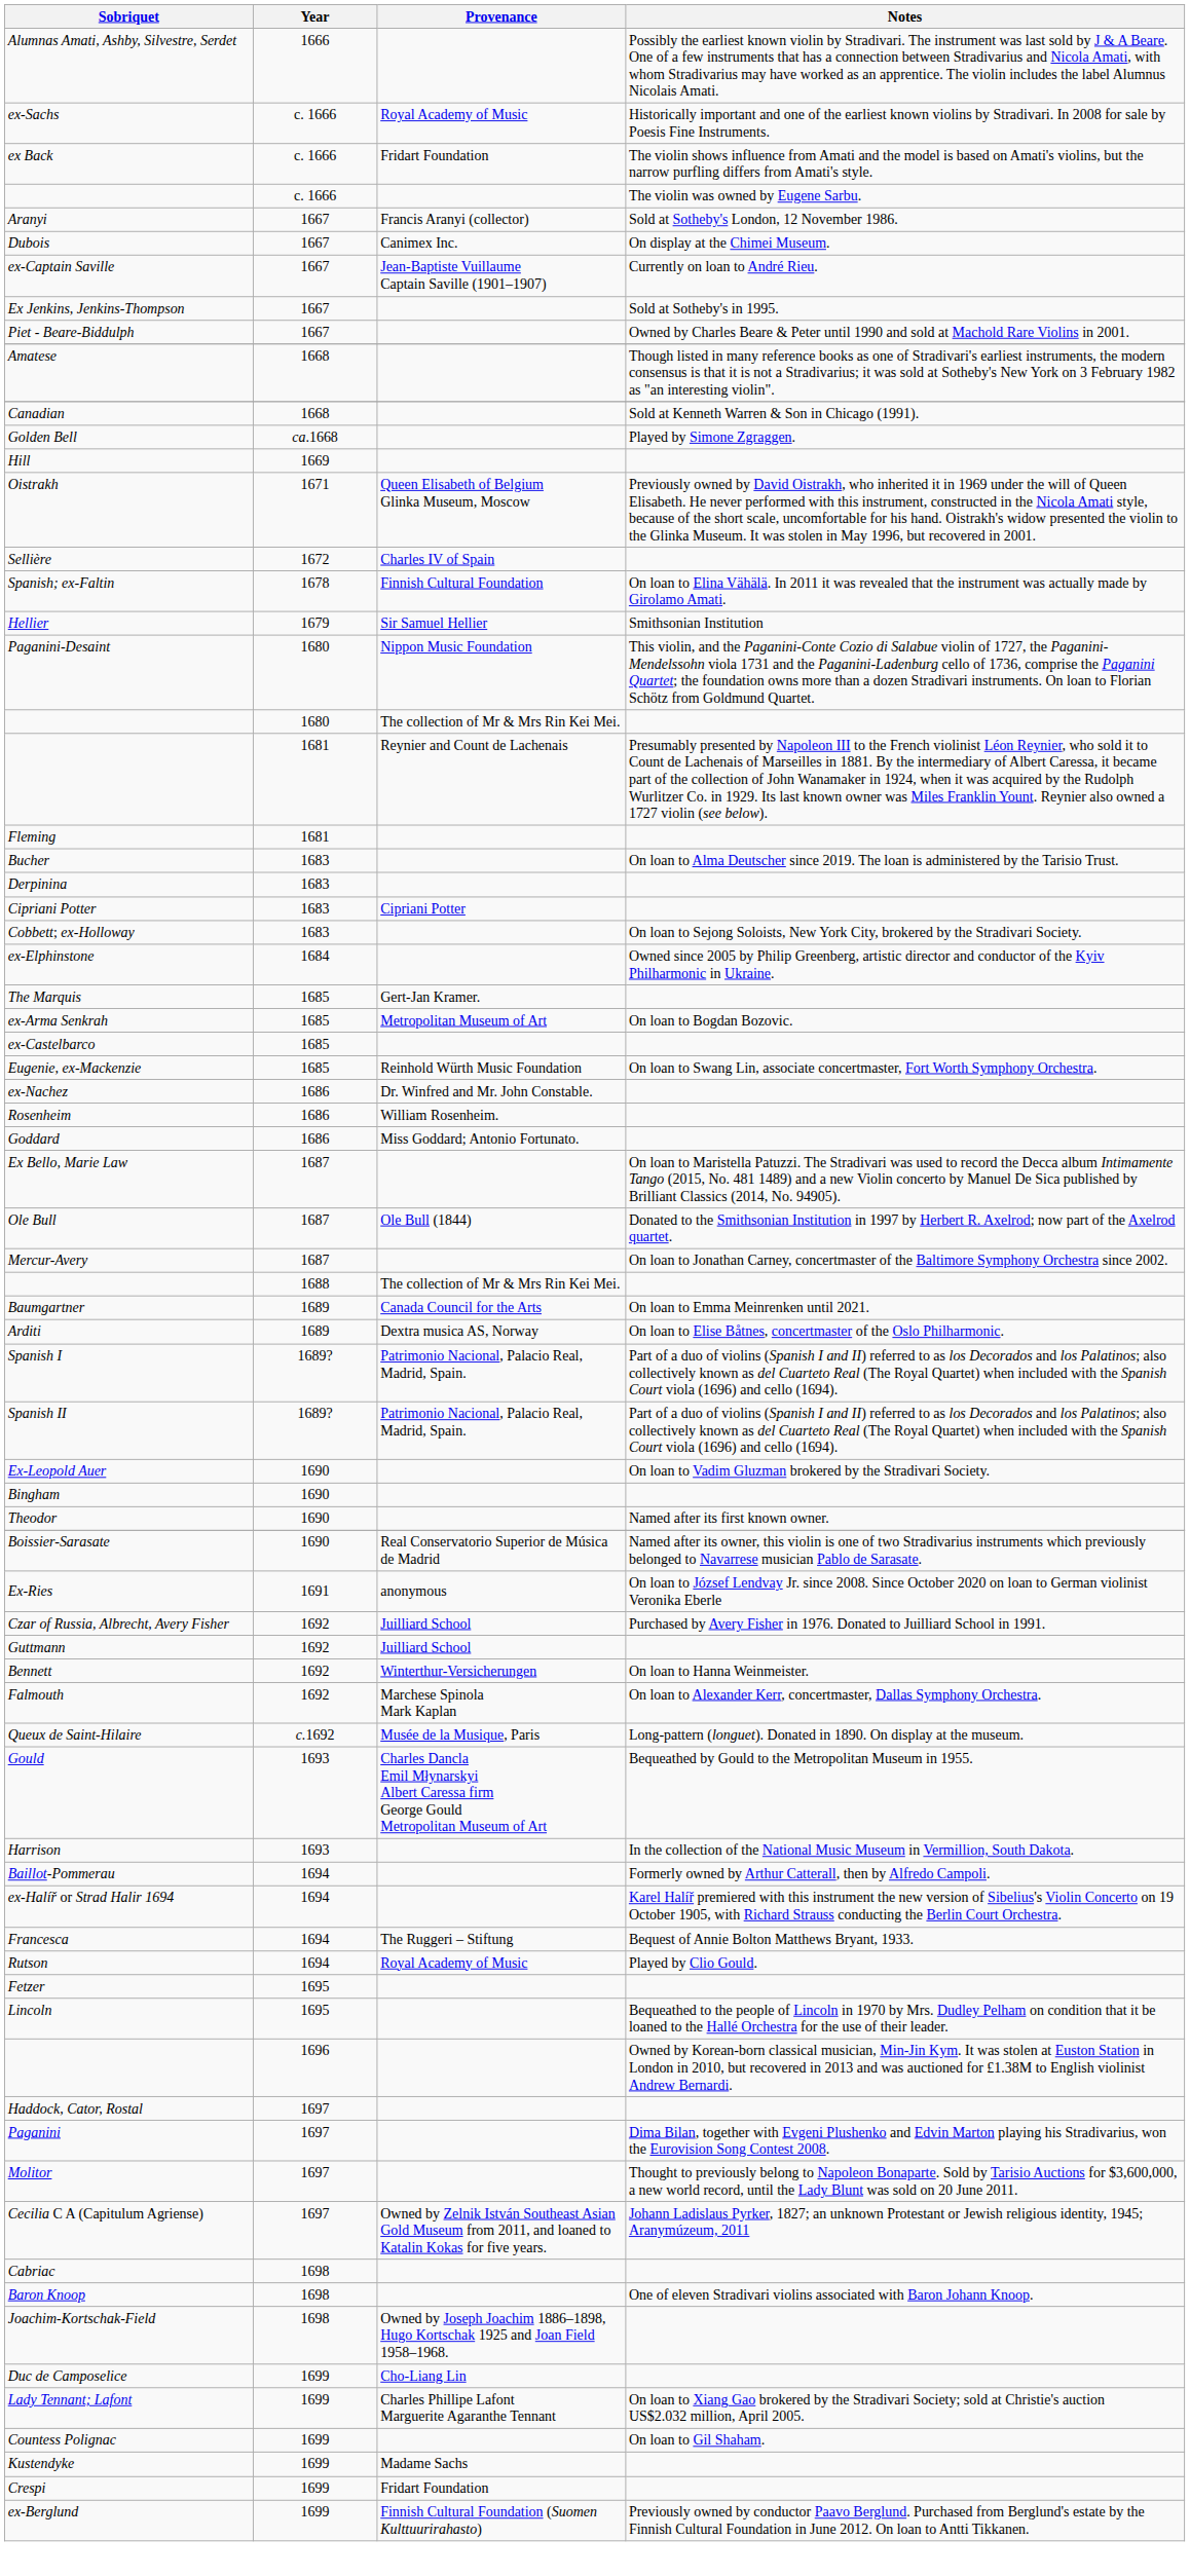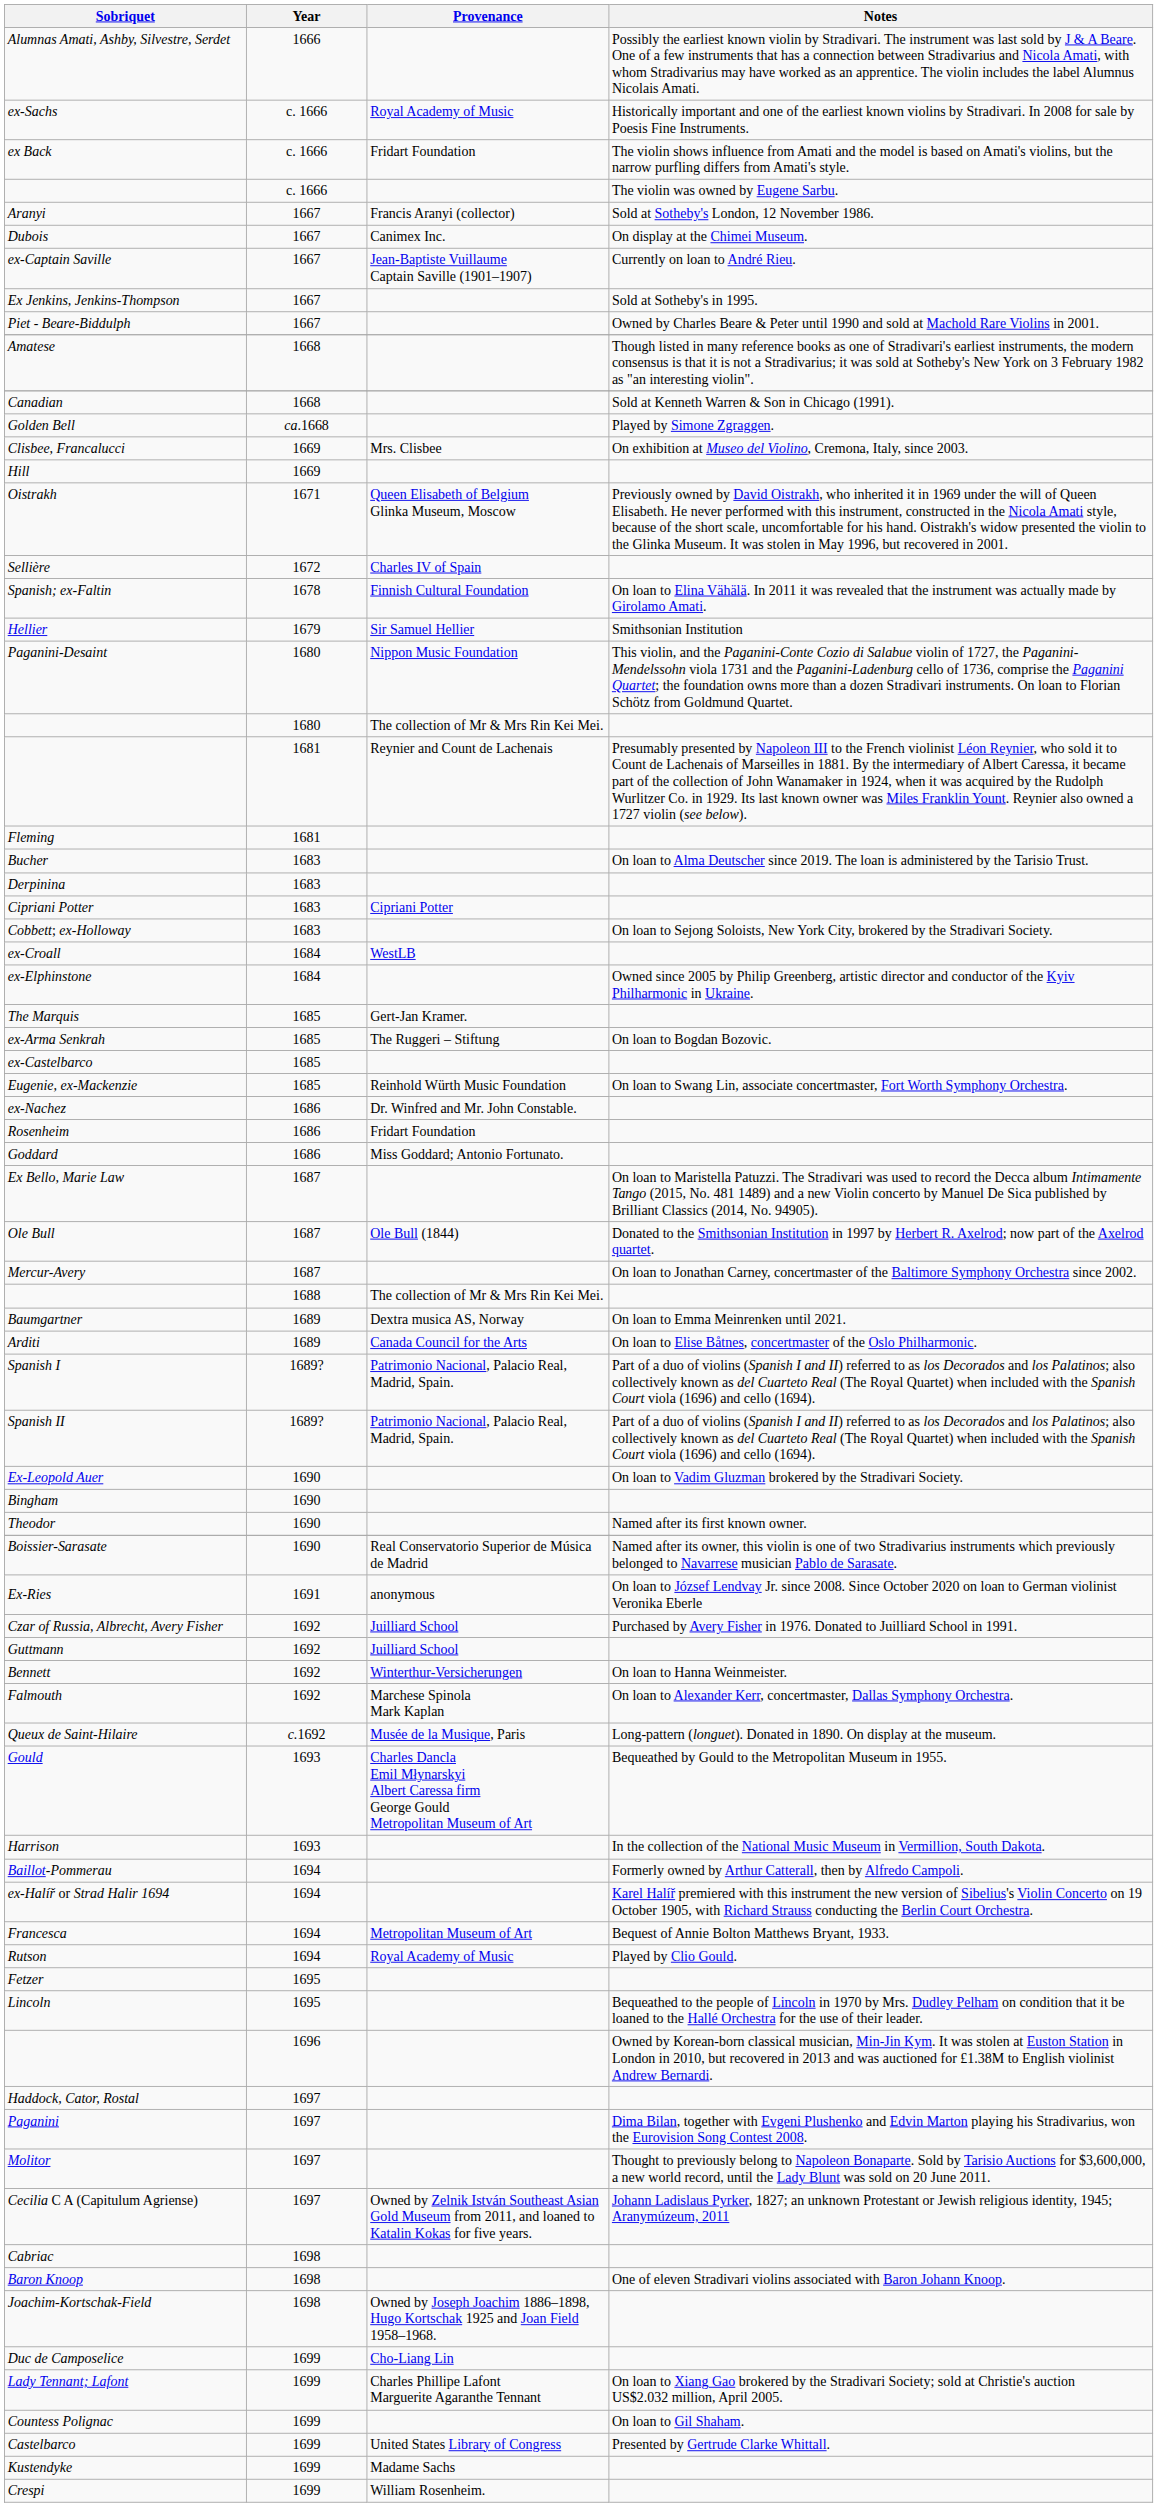+ row: Clisbee, Francalucci | 1669 | Mrs. Clisbee | On exhibition at Museo del Violino, Cremona, Italy, since 2003.
+ row: ex-Croall | 1684 | WestLB
ex-Arma Senkrah | Provenance: Metropolitan Museum of Art -> The Ruggeri – Stiftung
Rosenheim | Provenance: William Rosenheim. -> Fridart Foundation
Baumgartner | Provenance: Canada Council for the Arts -> Dextra musica AS, Norway
Arditi | Provenance: Dextra musica AS, Norway -> Canada Council for the Arts
Francesca | Provenance: The Ruggeri – Stiftung -> Metropolitan Museum of Art
+ row: Castelbarco | 1699 | United States Library of Congress | Presented by Gertrude Clarke Whittall.
Crespi | Provenance: Fridart Foundation -> William Rosenheim.
- row: ex-Berglund | 1699 | Finnish Cultural Foundation (Suomen Kulttuurirahasto) | Previously owned by conductor Paavo Berglund. Purchased from Berglund's estate by the Finnish Cultural Foundation in June 2012. On loan to Antti Tikkanen.
